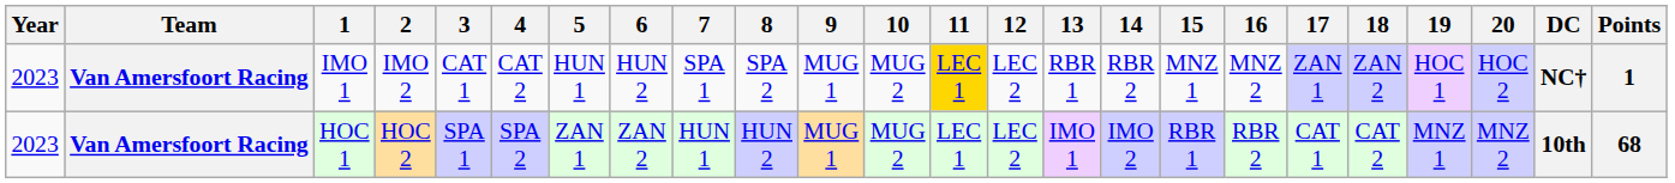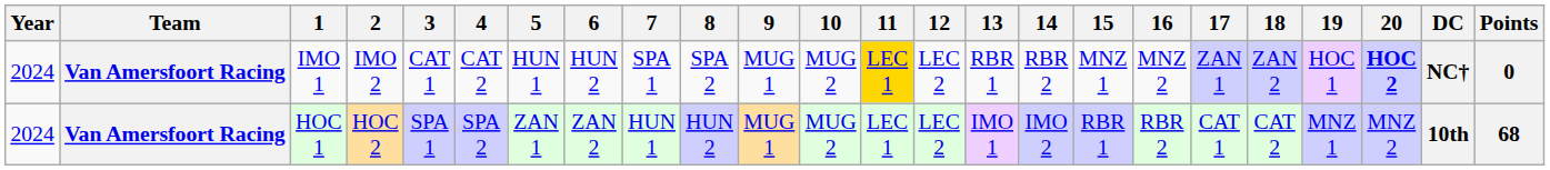row 2 | Year: 2023 -> 2024
row 2 | 20: normal -> bold
row 2 | Points: 1 -> 0
row 3 | Year: 2023 -> 2024
